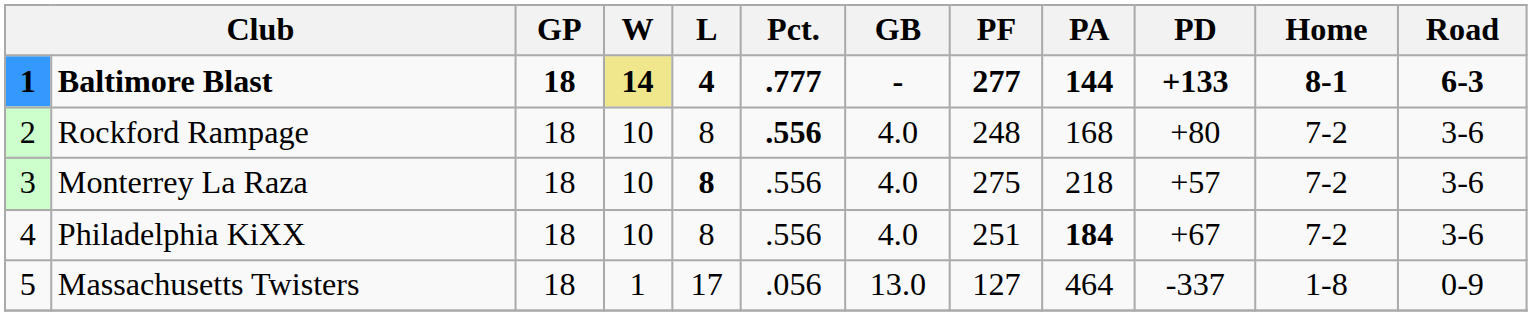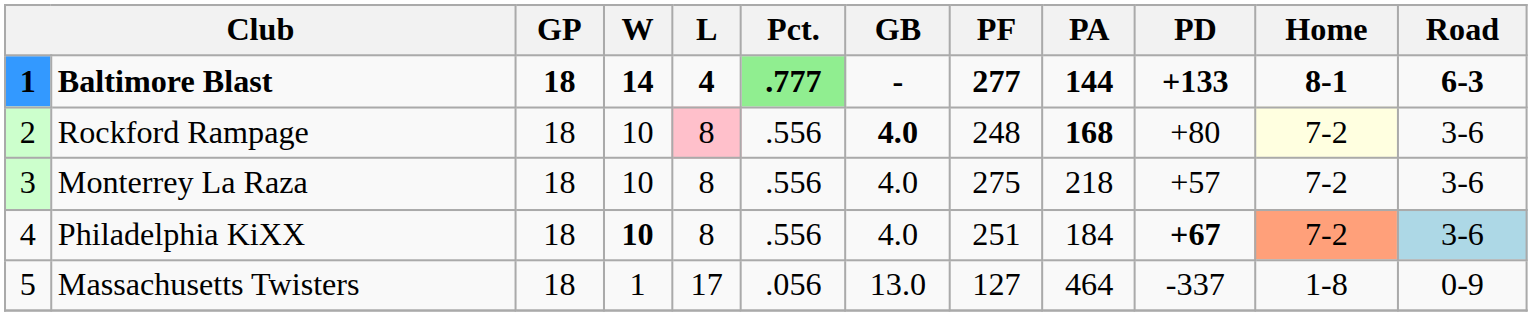Baltimore Blast | W: khaki background -> no background
Baltimore Blast | Pct.: no background -> lightgreen background
Rockford Rampage | L: no background -> pink background
Rockford Rampage | Pct.: bold -> normal
Rockford Rampage | GB: normal -> bold
Rockford Rampage | PA: normal -> bold
Rockford Rampage | Home: no background -> lightyellow background
Monterrey La Raza | L: bold -> normal
Philadelphia KiXX | W: normal -> bold
Philadelphia KiXX | PA: bold -> normal
Philadelphia KiXX | PD: normal -> bold
Philadelphia KiXX | Home: no background -> lightsalmon background
Philadelphia KiXX | Road: no background -> lightblue background
